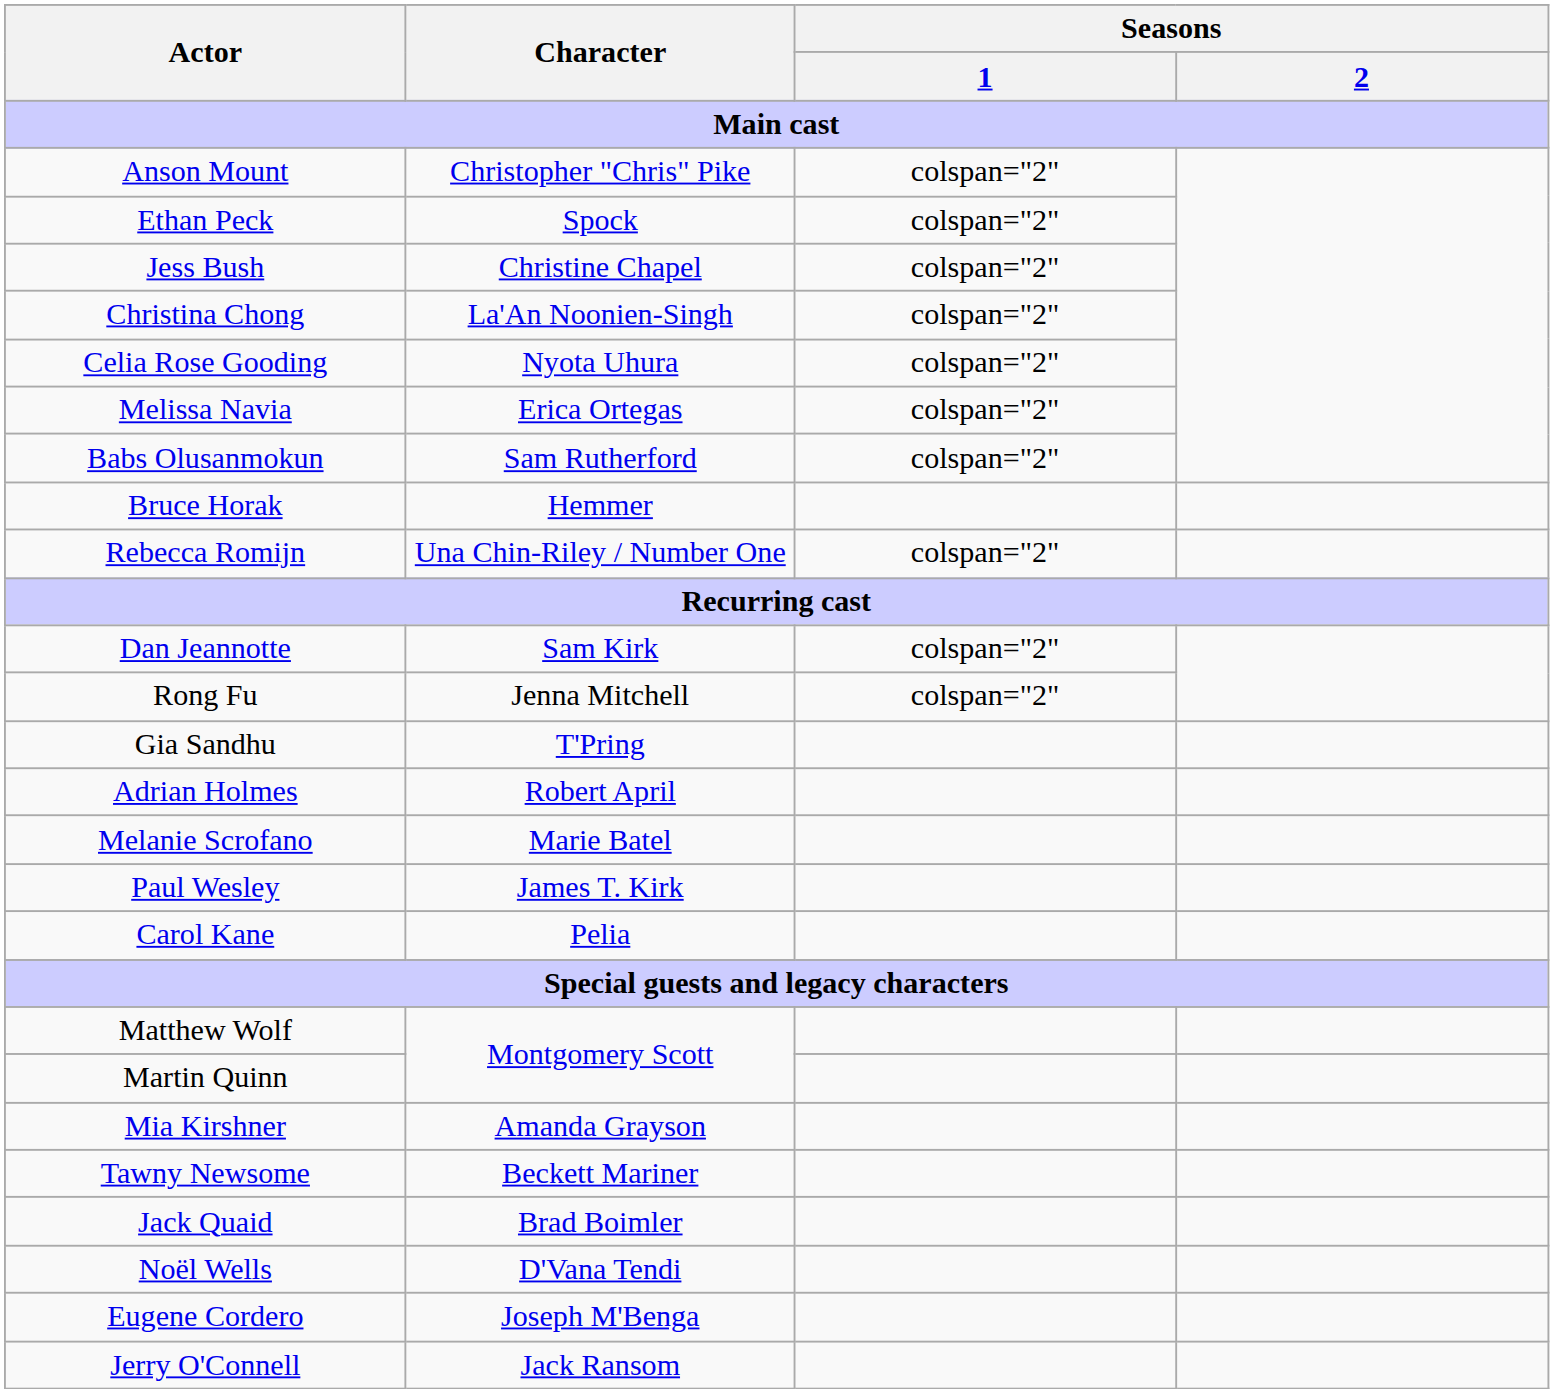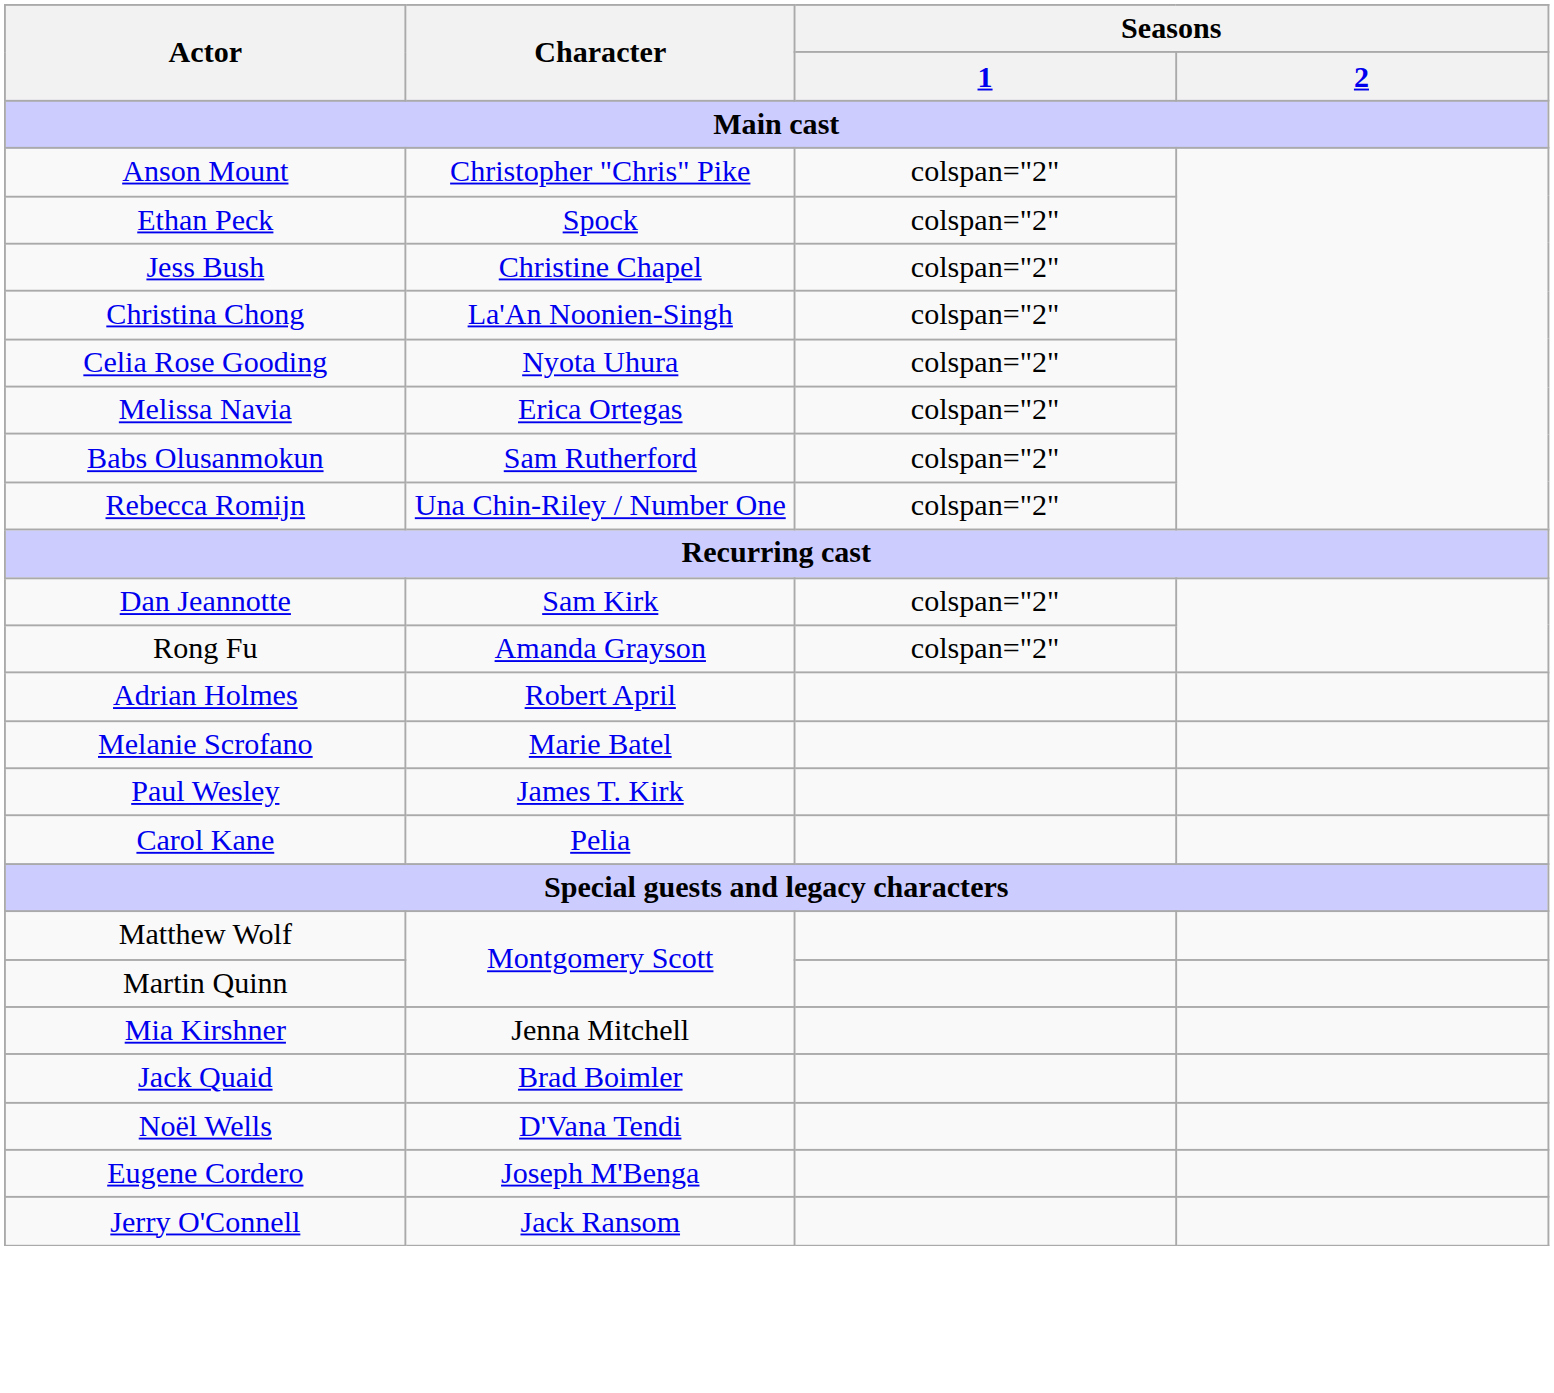- row: Bruce Horak | Hemmer
Rong Fu | Character: Jenna Mitchell -> Amanda Grayson
- row: Gia Sandhu | T'Pring
Mia Kirshner | Character: Amanda Grayson -> Jenna Mitchell
- row: Tawny Newsome | Beckett Mariner
